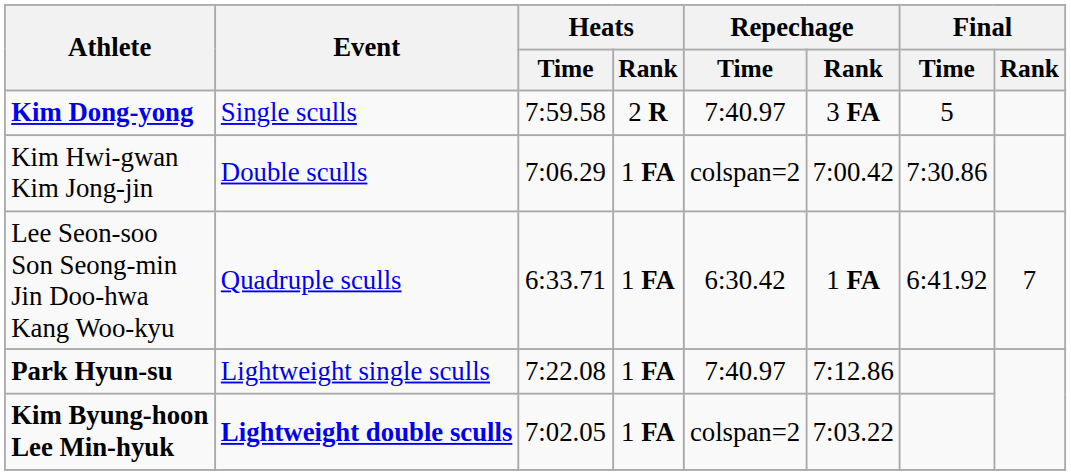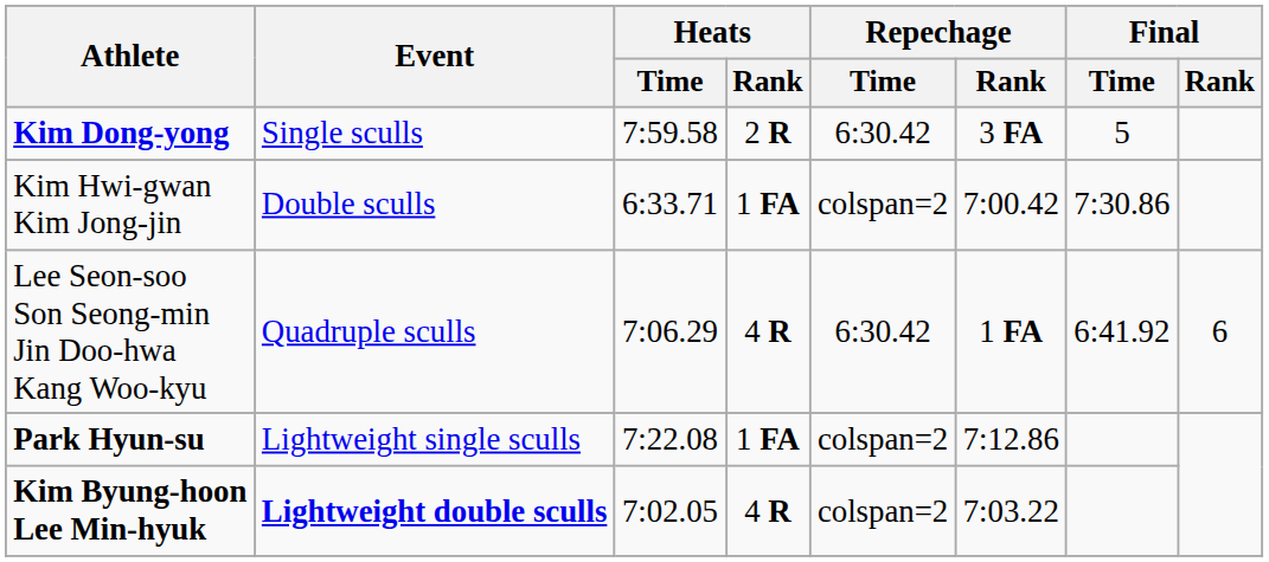Kim Dong-yong | Repechage / Time: 7:40.97 -> 6:30.42
Kim Hwi-gwan Kim Jong-jin | Heats / Time: 7:06.29 -> 6:33.71
Lee Seon-soo Son Seong-min Jin Doo-hwa Kang Woo-kyu | Heats / Time: 6:33.71 -> 7:06.29
Lee Seon-soo Son Seong-min Jin Doo-hwa Kang Woo-kyu | Heats / Rank: 1 FA -> 4 R
Lee Seon-soo Son Seong-min Jin Doo-hwa Kang Woo-kyu | Final / Rank: 7 -> 6
Park Hyun-su | Repechage / Time: 7:40.97 -> colspan=2
Kim Byung-hoon Lee Min-hyuk | Heats / Rank: 1 FA -> 4 R
